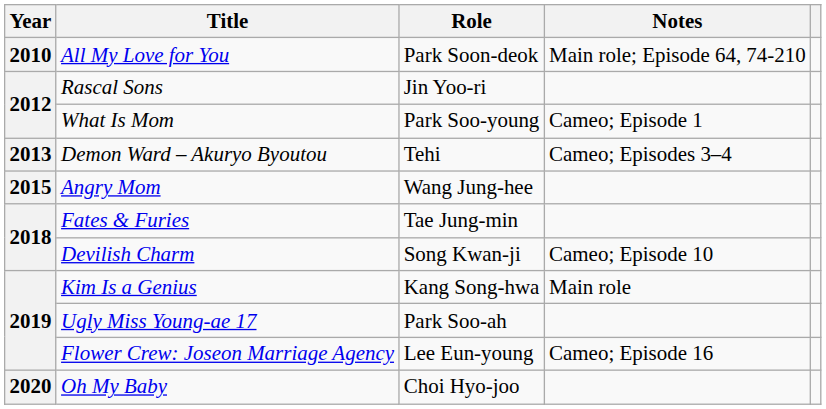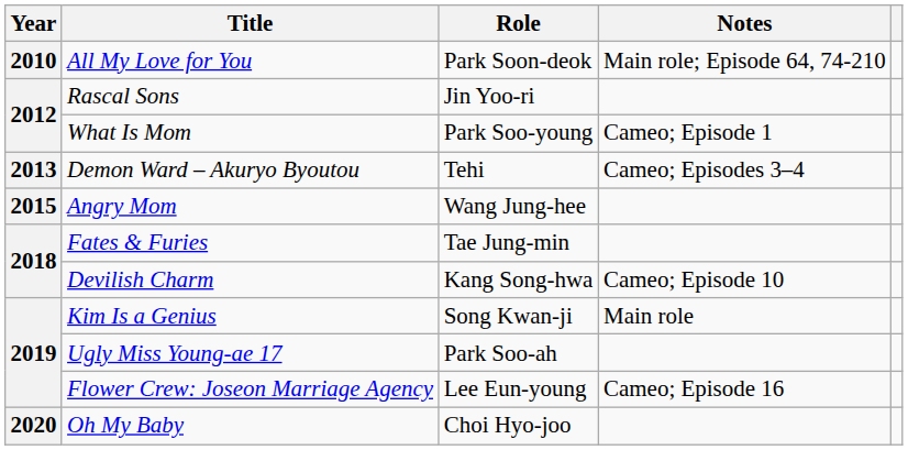Devilish Charm | Role: Song Kwan-ji -> Kang Song-hwa
Kim Is a Genius | Role: Kang Song-hwa -> Song Kwan-ji
